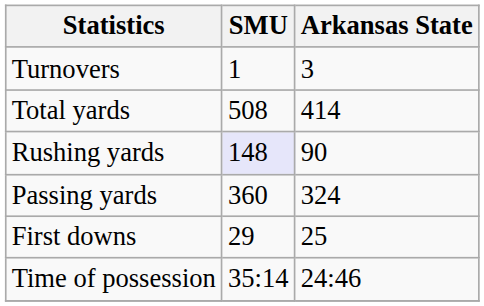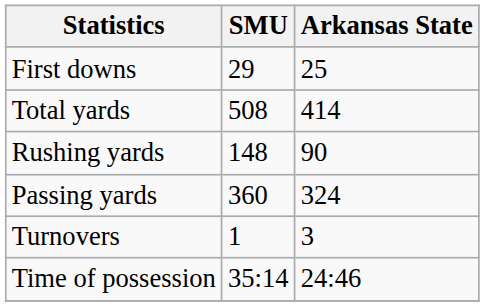rows swapped: First downs <-> Turnovers
Rushing yards | SMU: lavender background -> no background
